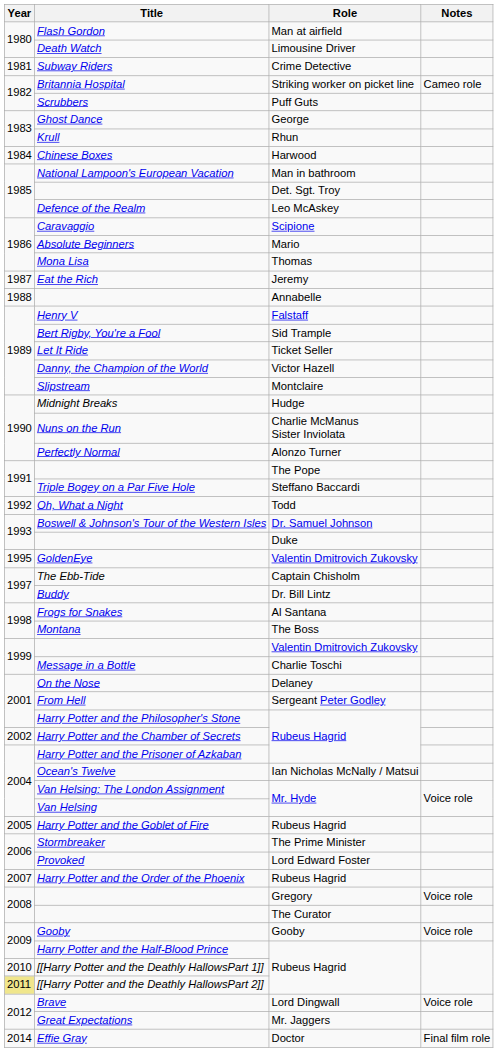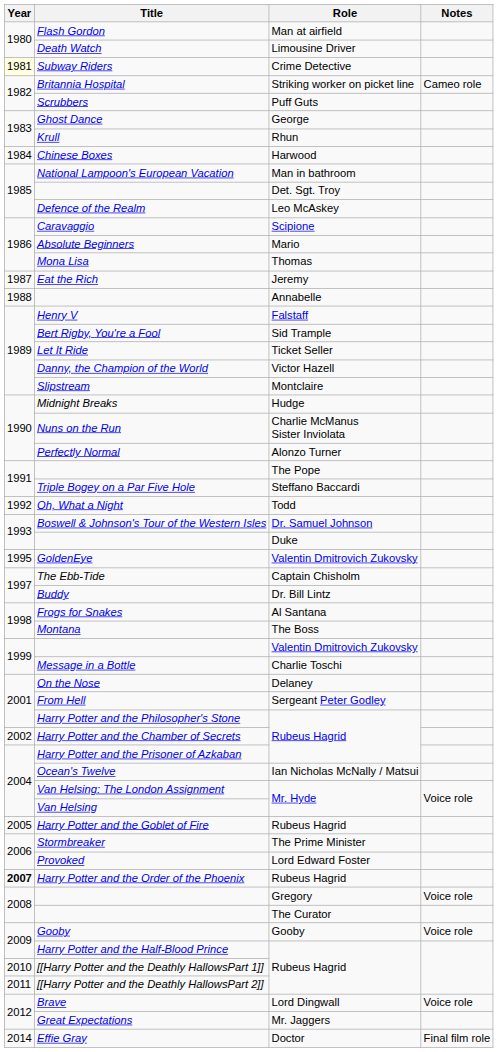Subway Riders | Year: no background -> lightyellow background
Harry Potter and the Order of the Phoenix | Year: normal -> bold
[[Harry Potter and the Deathly HallowsPart 2]] | Year: khaki background -> no background
